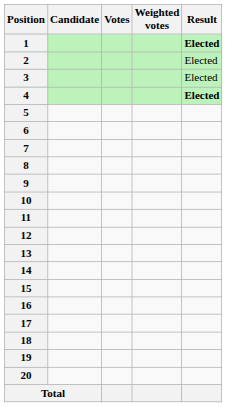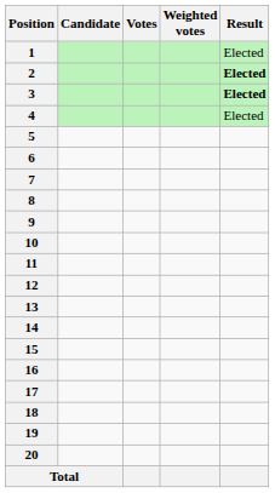1 | Result: bold -> normal
2 | Result: normal -> bold
3 | Result: normal -> bold
4 | Result: bold -> normal
